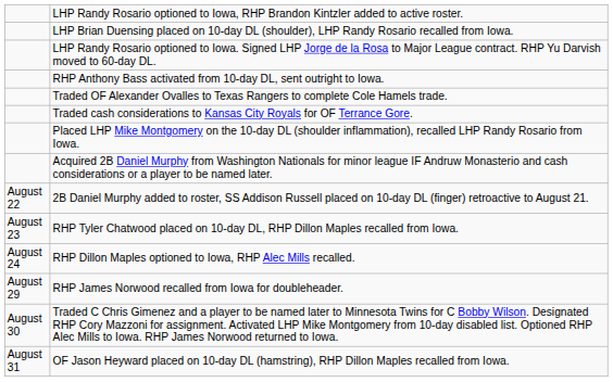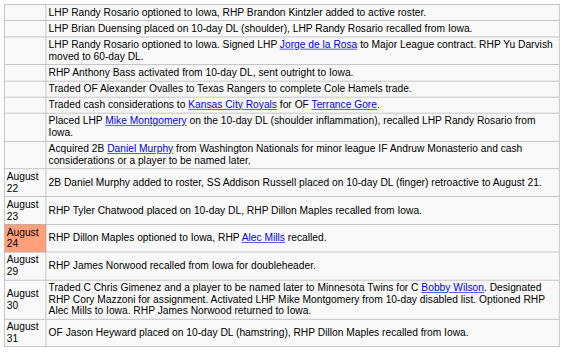RHP Dillon Maples optioned to Iowa, RHP Alec Mills recalled. | column 1: no background -> lightsalmon background
